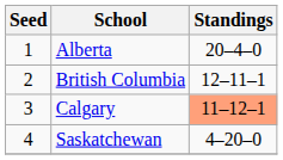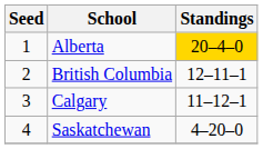Alberta | Standings: no background -> gold background
Calgary | Standings: lightsalmon background -> no background
